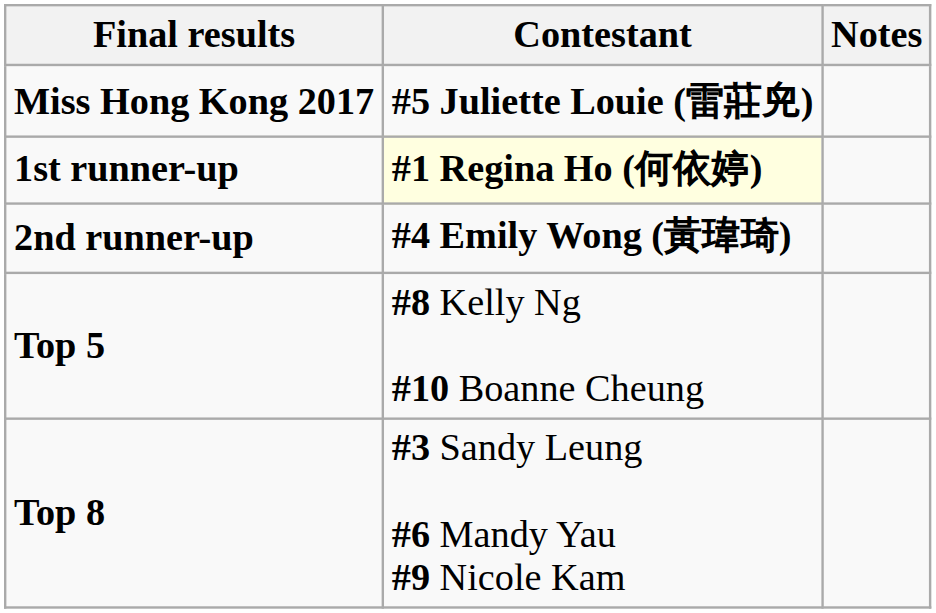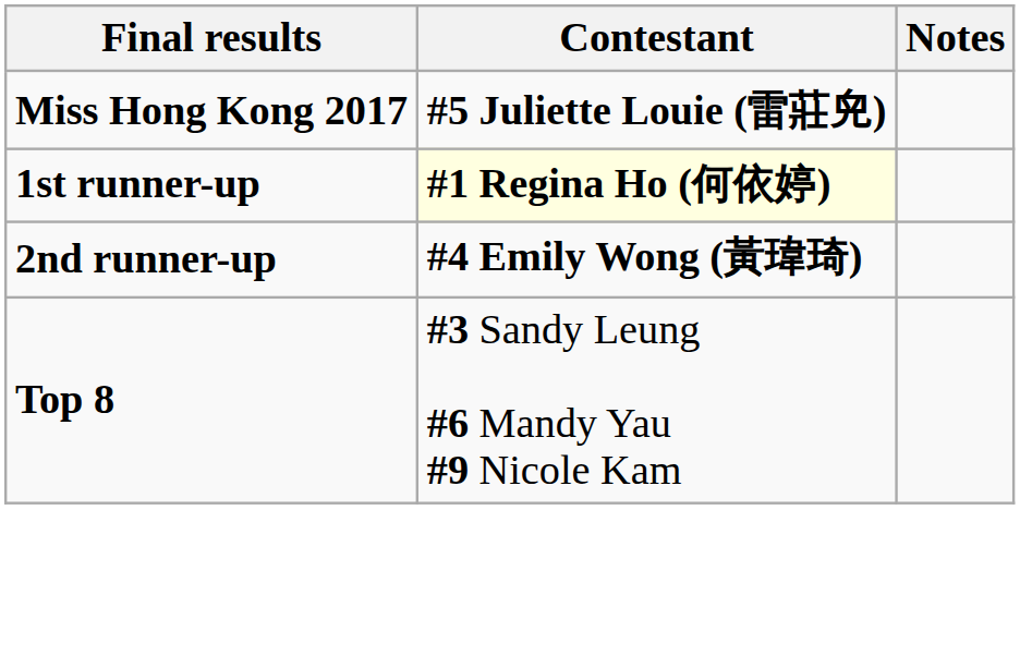- row: Top 5 | #8 Kelly Ng #10 Boanne Cheung
